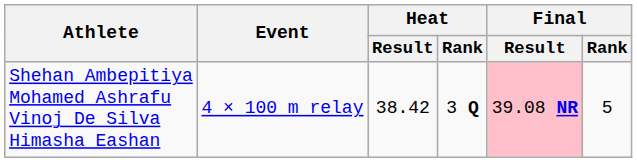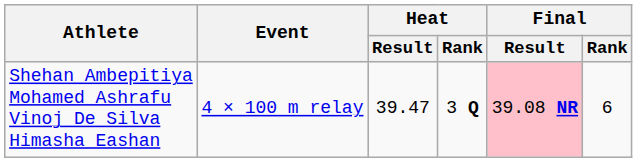row 3 | Heat / Result: 38.42 -> 39.47
row 3 | Final / Rank: 5 -> 6
